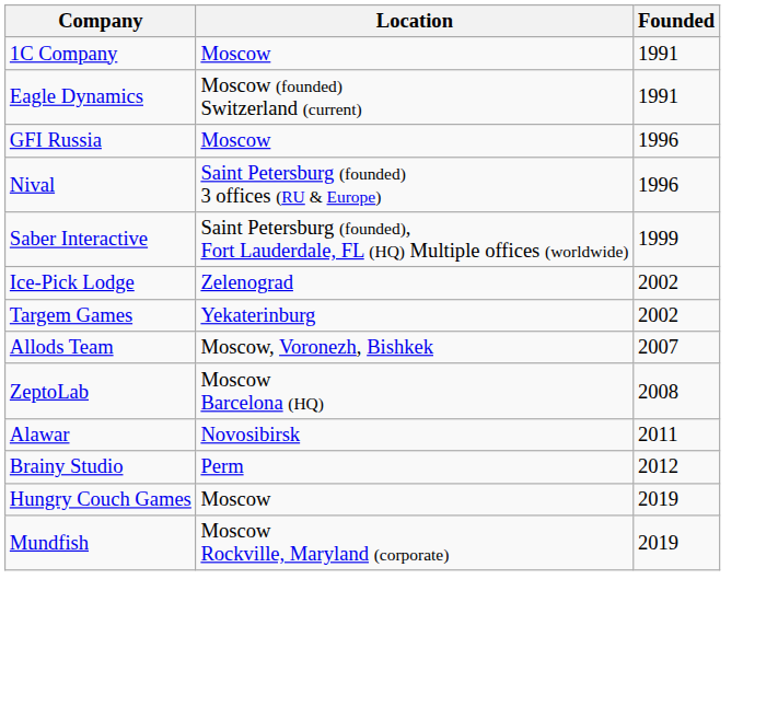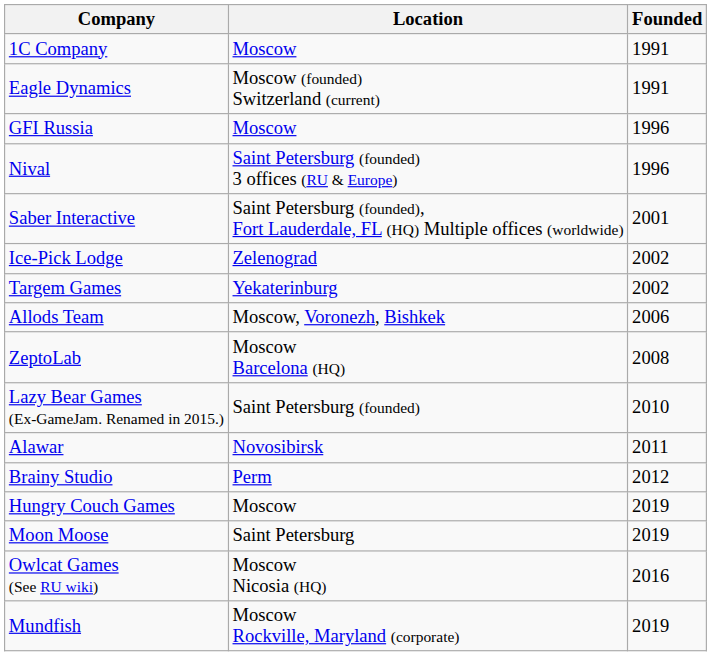Saber Interactive | Founded: 1999 -> 2001
Allods Team | Founded: 2007 -> 2006
+ row: Lazy Bear Games (Ex-GameJam. Renamed in 2015.) | Saint Petersburg (founded) | 2010
+ row: Moon Moose | Saint Petersburg | 2019
+ row: Owlcat Games (See RU wiki) | Moscow Nicosia (HQ) | 2016
